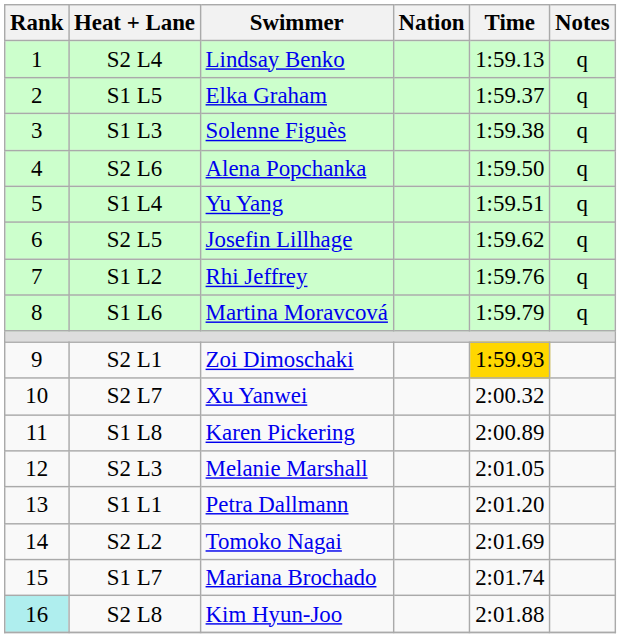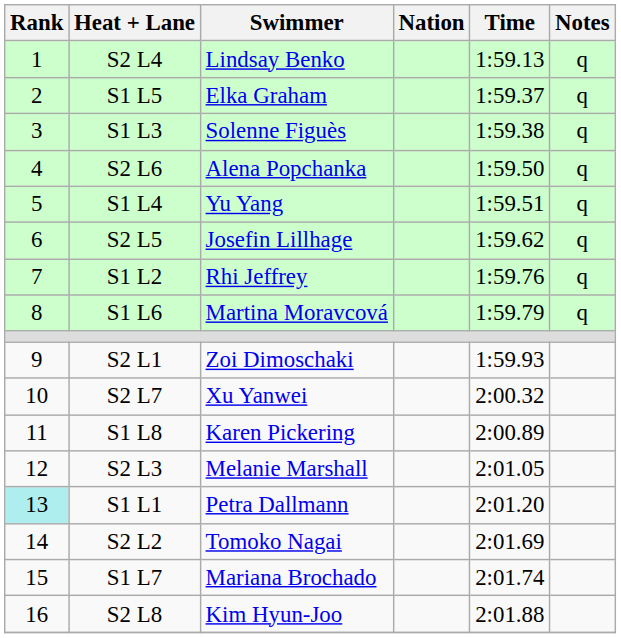S2 L1 | Time: gold background -> no background
S1 L1 | Rank: no background -> paleturquoise background
S2 L8 | Rank: paleturquoise background -> no background
